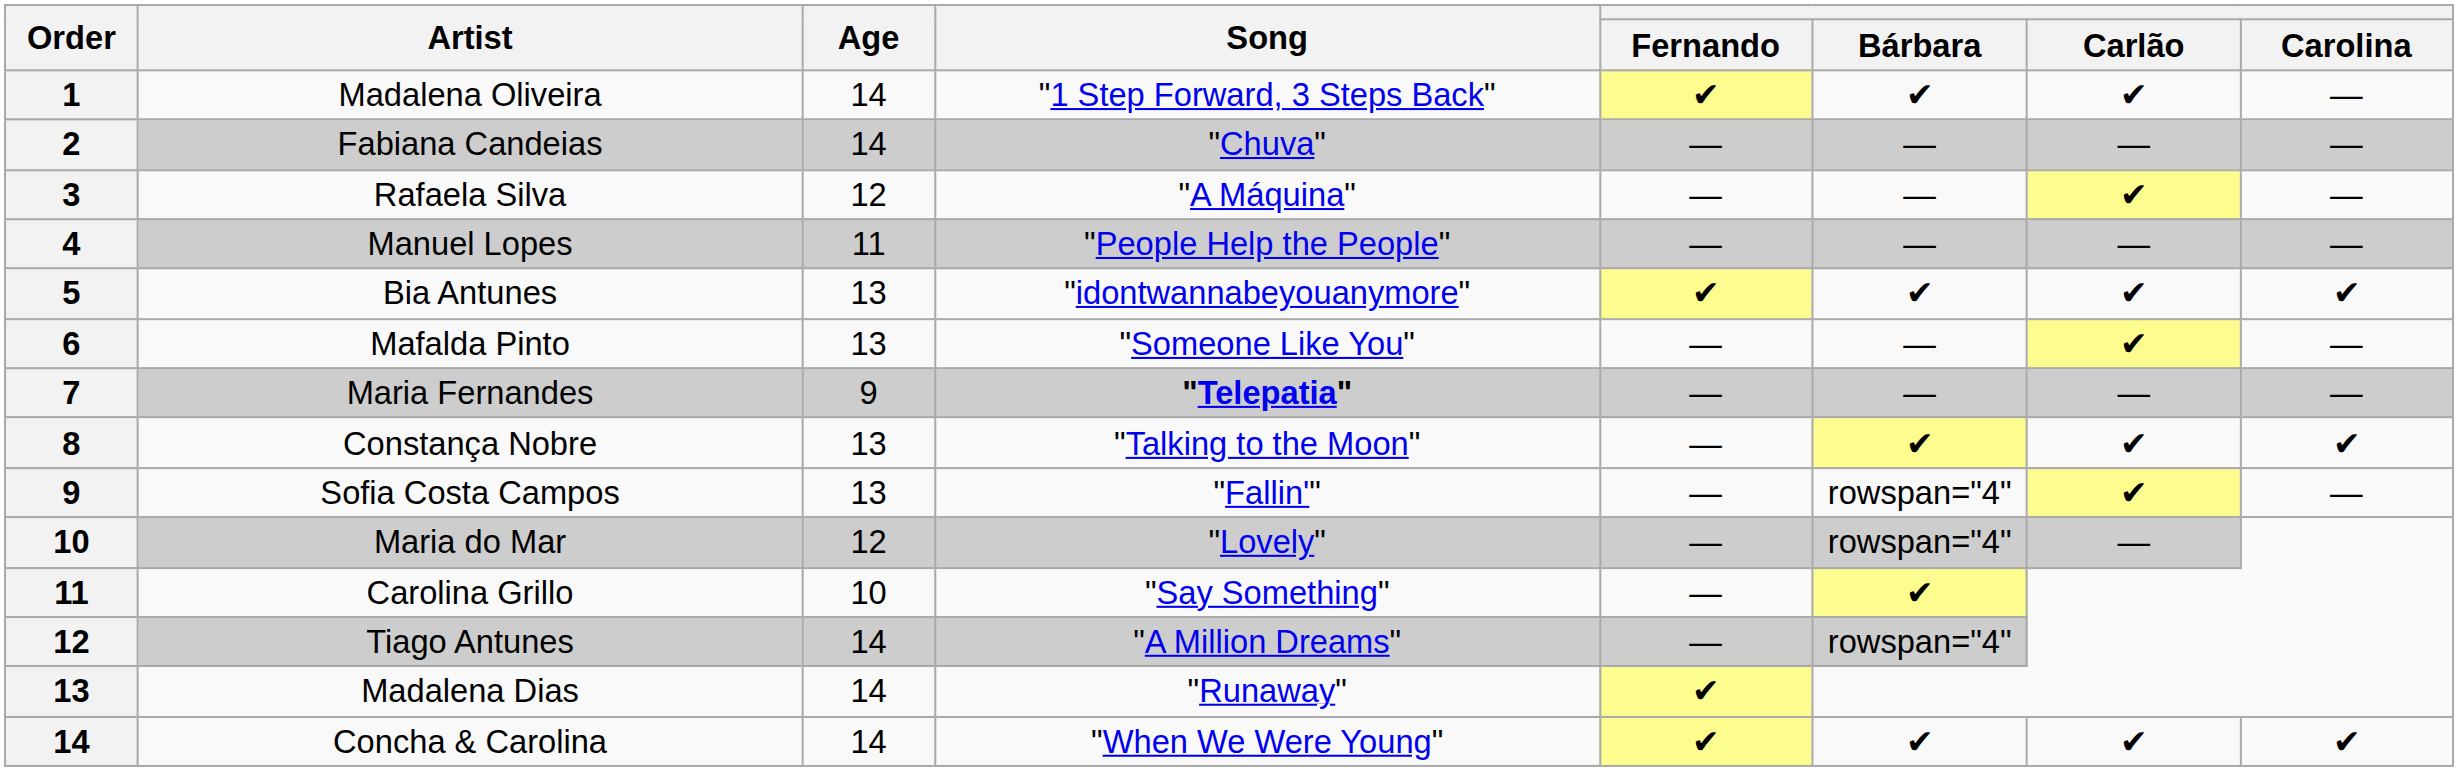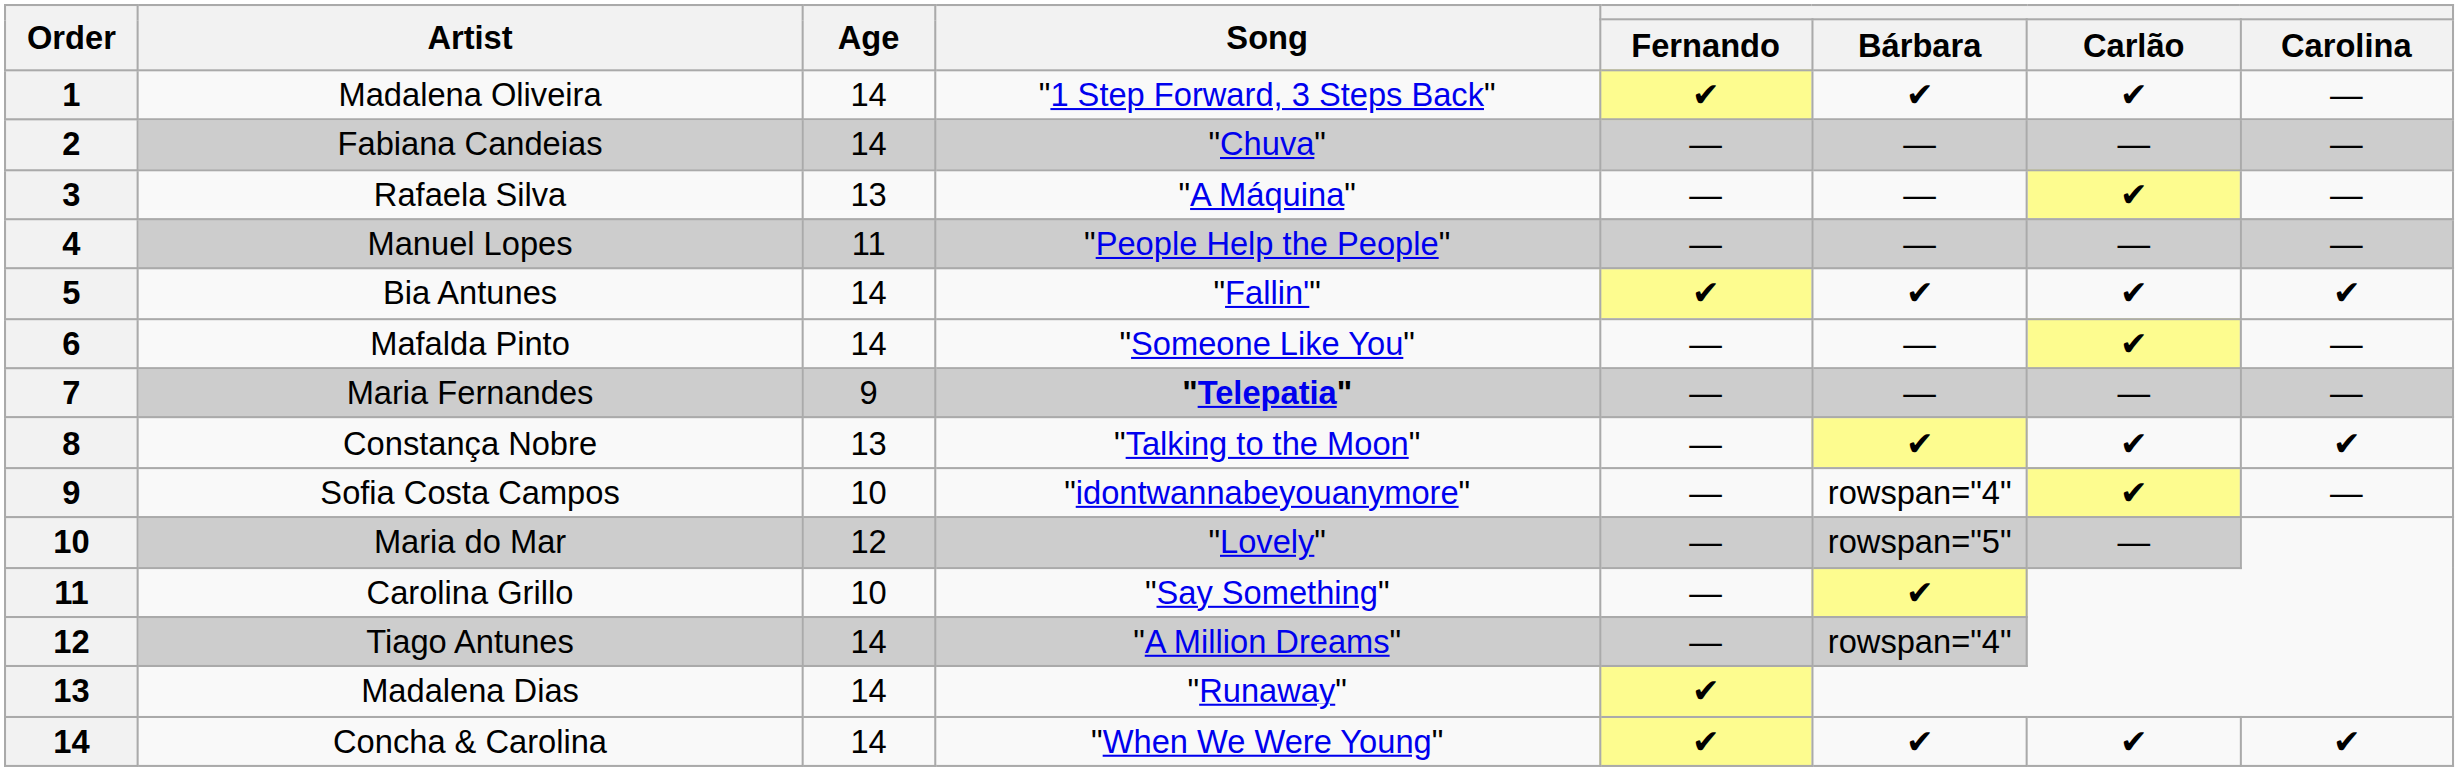Rafaela Silva | Age: 12 -> 13
Bia Antunes | Age: 13 -> 14
Bia Antunes | Song: "idontwannabeyouanymore" -> "Fallin'"
Mafalda Pinto | Age: 13 -> 14
Sofia Costa Campos | Age: 13 -> 10
Sofia Costa Campos | Song: "Fallin'" -> "idontwannabeyouanymore"
Maria do Mar | Bárbara: rowspan="4" -> rowspan="5"
